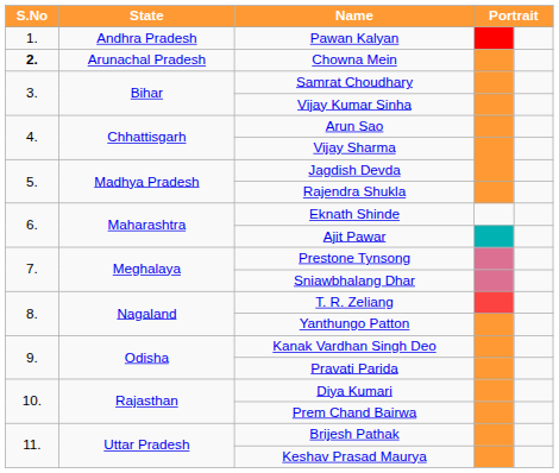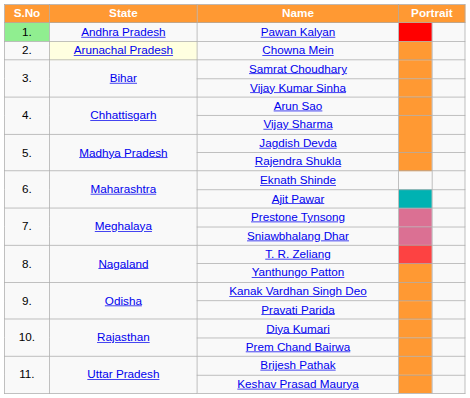Pawan Kalyan | S.No: no background -> lightgreen background
Chowna Mein | S.No: bold -> normal
Chowna Mein | State: no background -> lightyellow background
